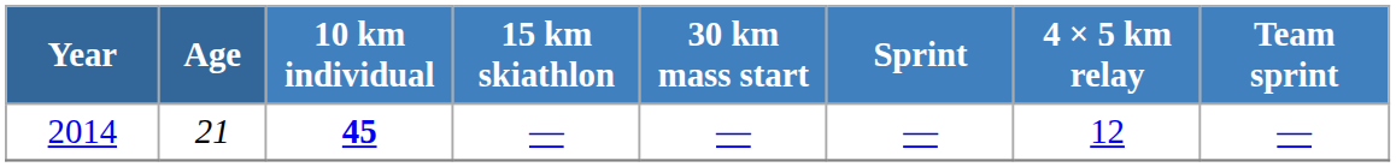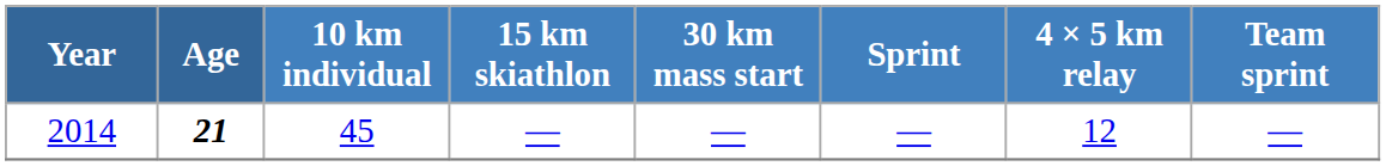2014 | Age: normal -> bold
2014 | 10 km individual: bold -> normal
